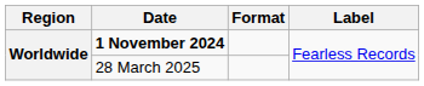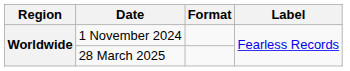1 November 2024 | Date: bold -> normal
